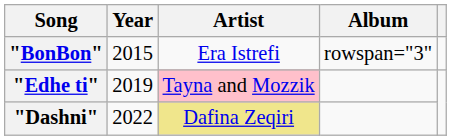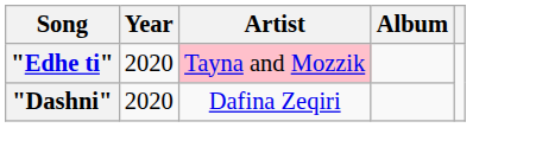- row: "BonBon" | 2015 | Era Istrefi | rowspan="3"
"Edhe ti" | Year: 2019 -> 2020
"Dashni" | Year: 2022 -> 2020
"Dashni" | Artist: khaki background -> no background
